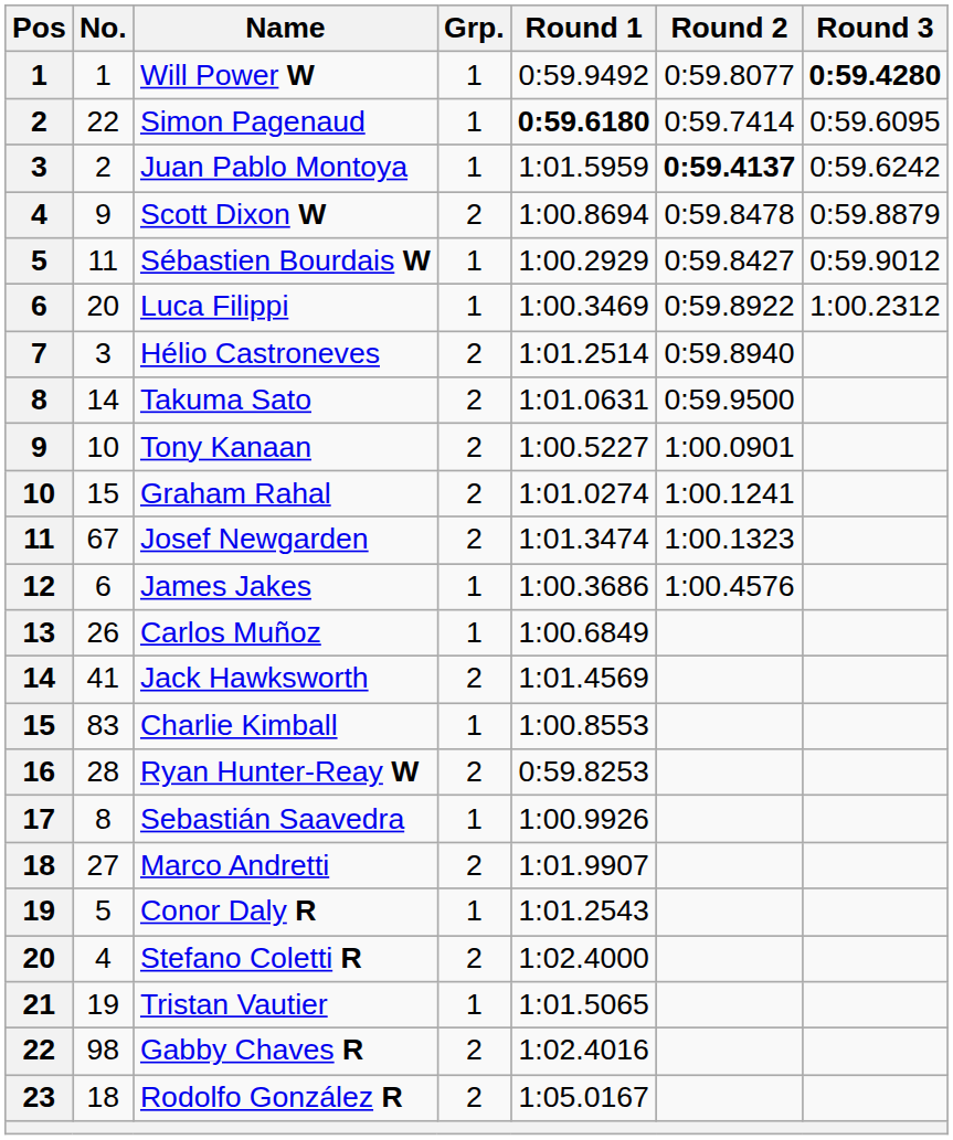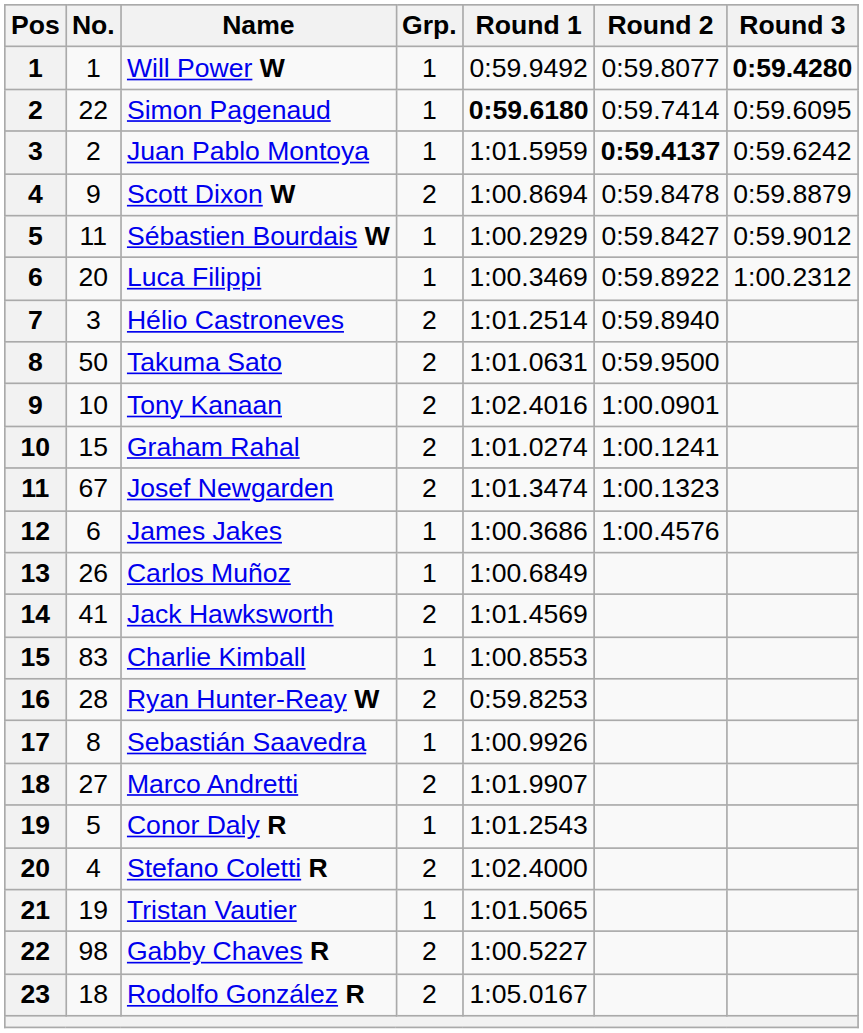Takuma Sato | No.: 14 -> 50
Tony Kanaan | Round 1: 1:00.5227 -> 1:02.4016
Gabby Chaves R | Round 1: 1:02.4016 -> 1:00.5227
